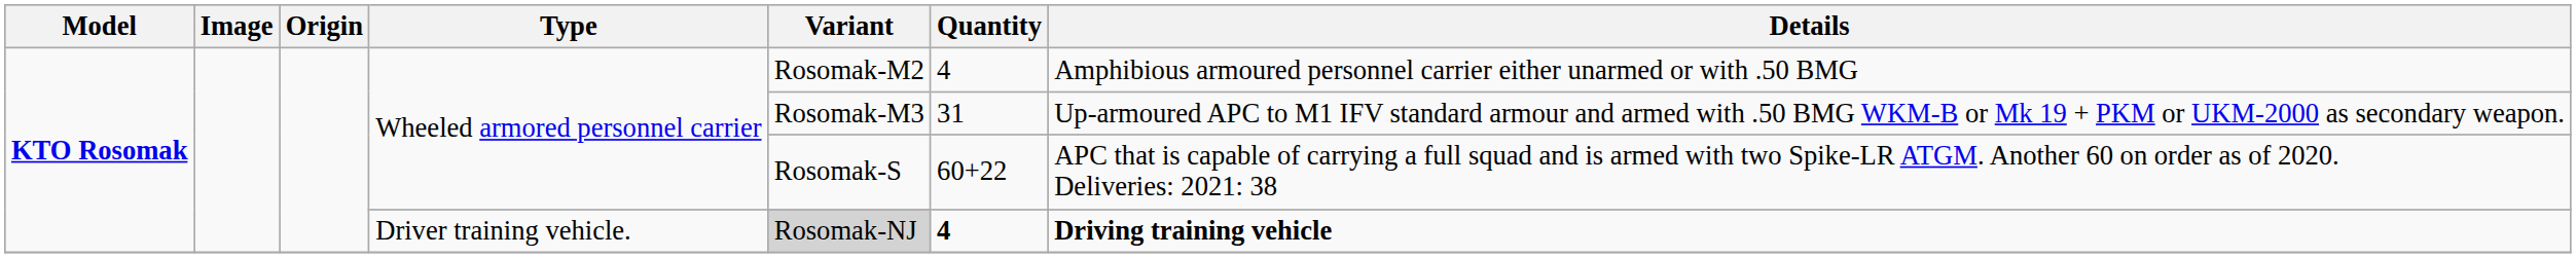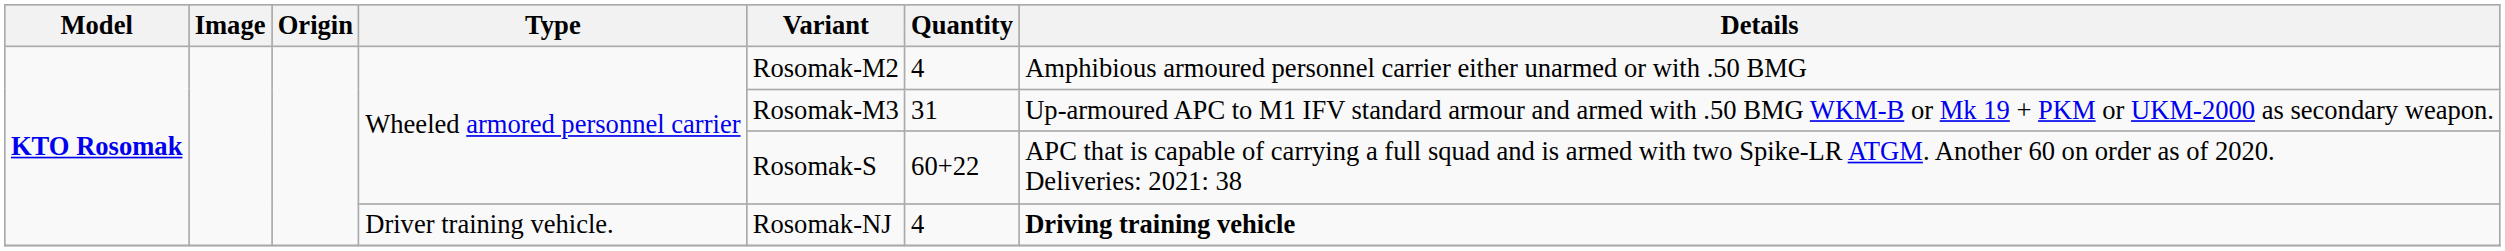Driver training vehicle. | Variant: lightgrey background -> no background
Driver training vehicle. | Quantity: bold -> normal
